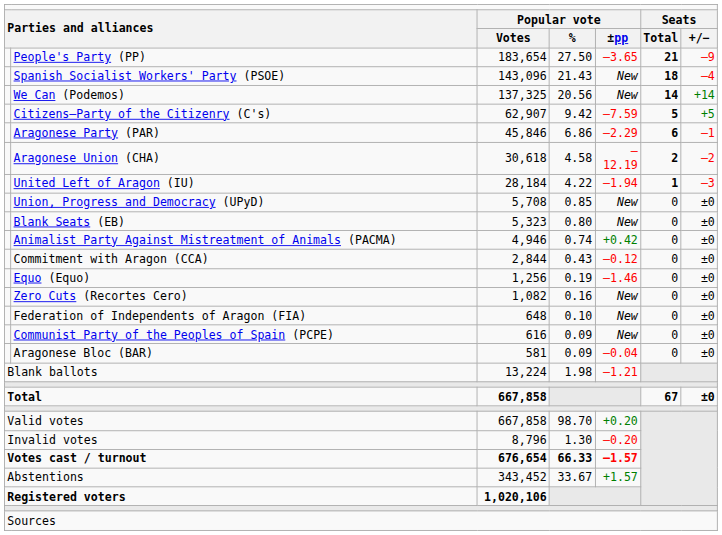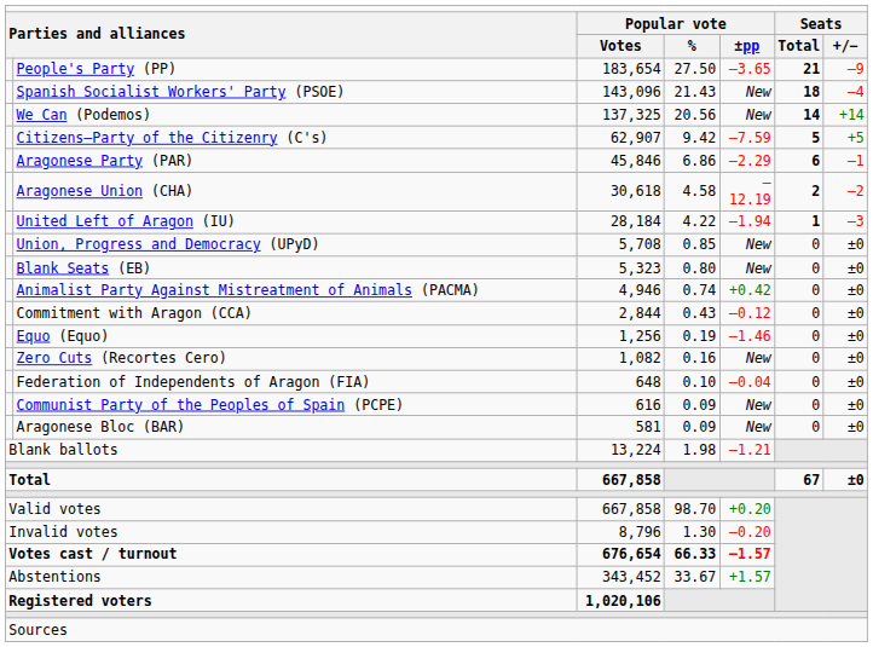Federation of Independents of Aragon (FIA) | column 5: New -> –0.04
Aragonese Bloc (BAR) | column 5: –0.04 -> New
